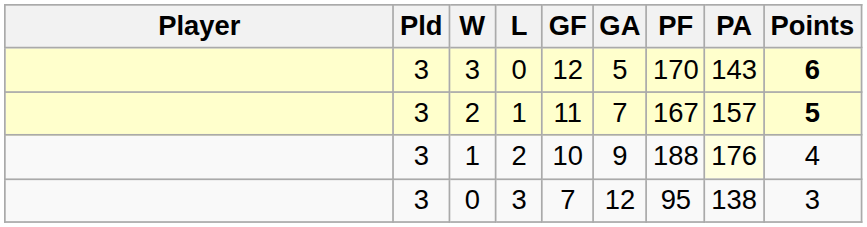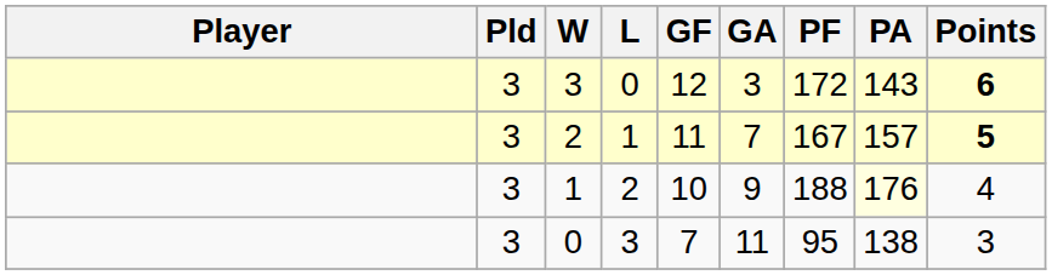row 2 | GA: 5 -> 3
row 2 | PF: 170 -> 172
row 5 | GA: 12 -> 11
